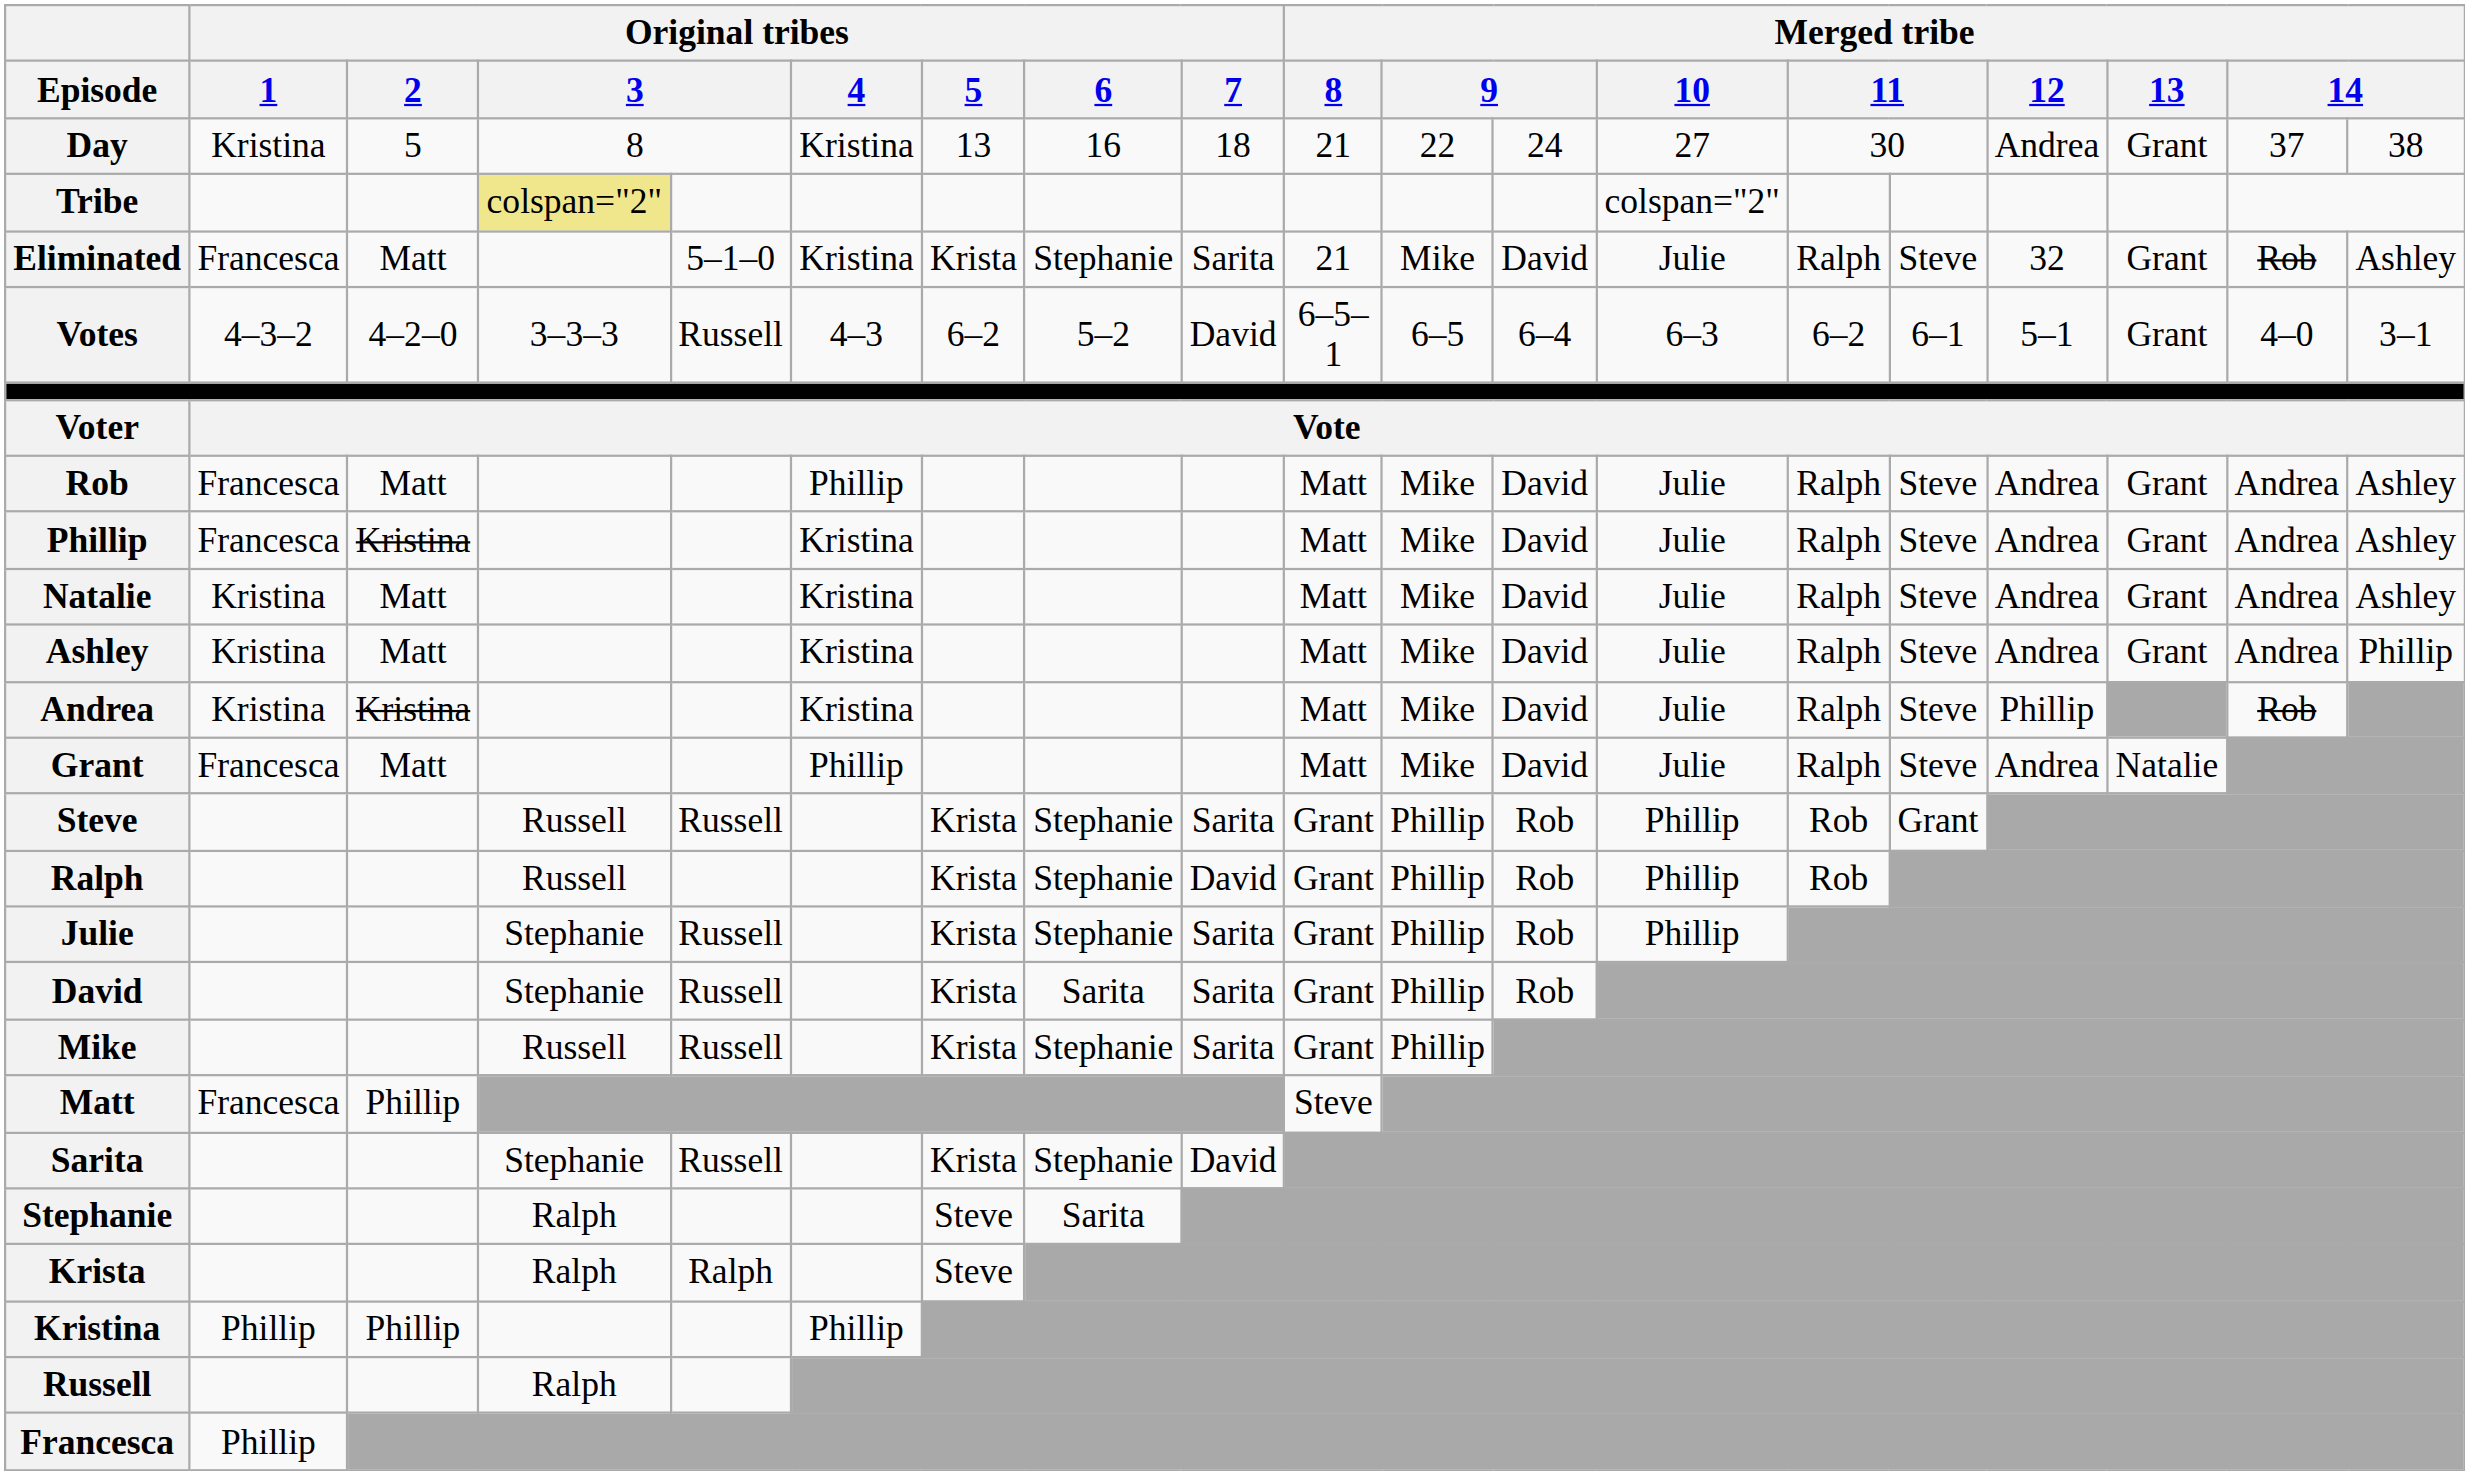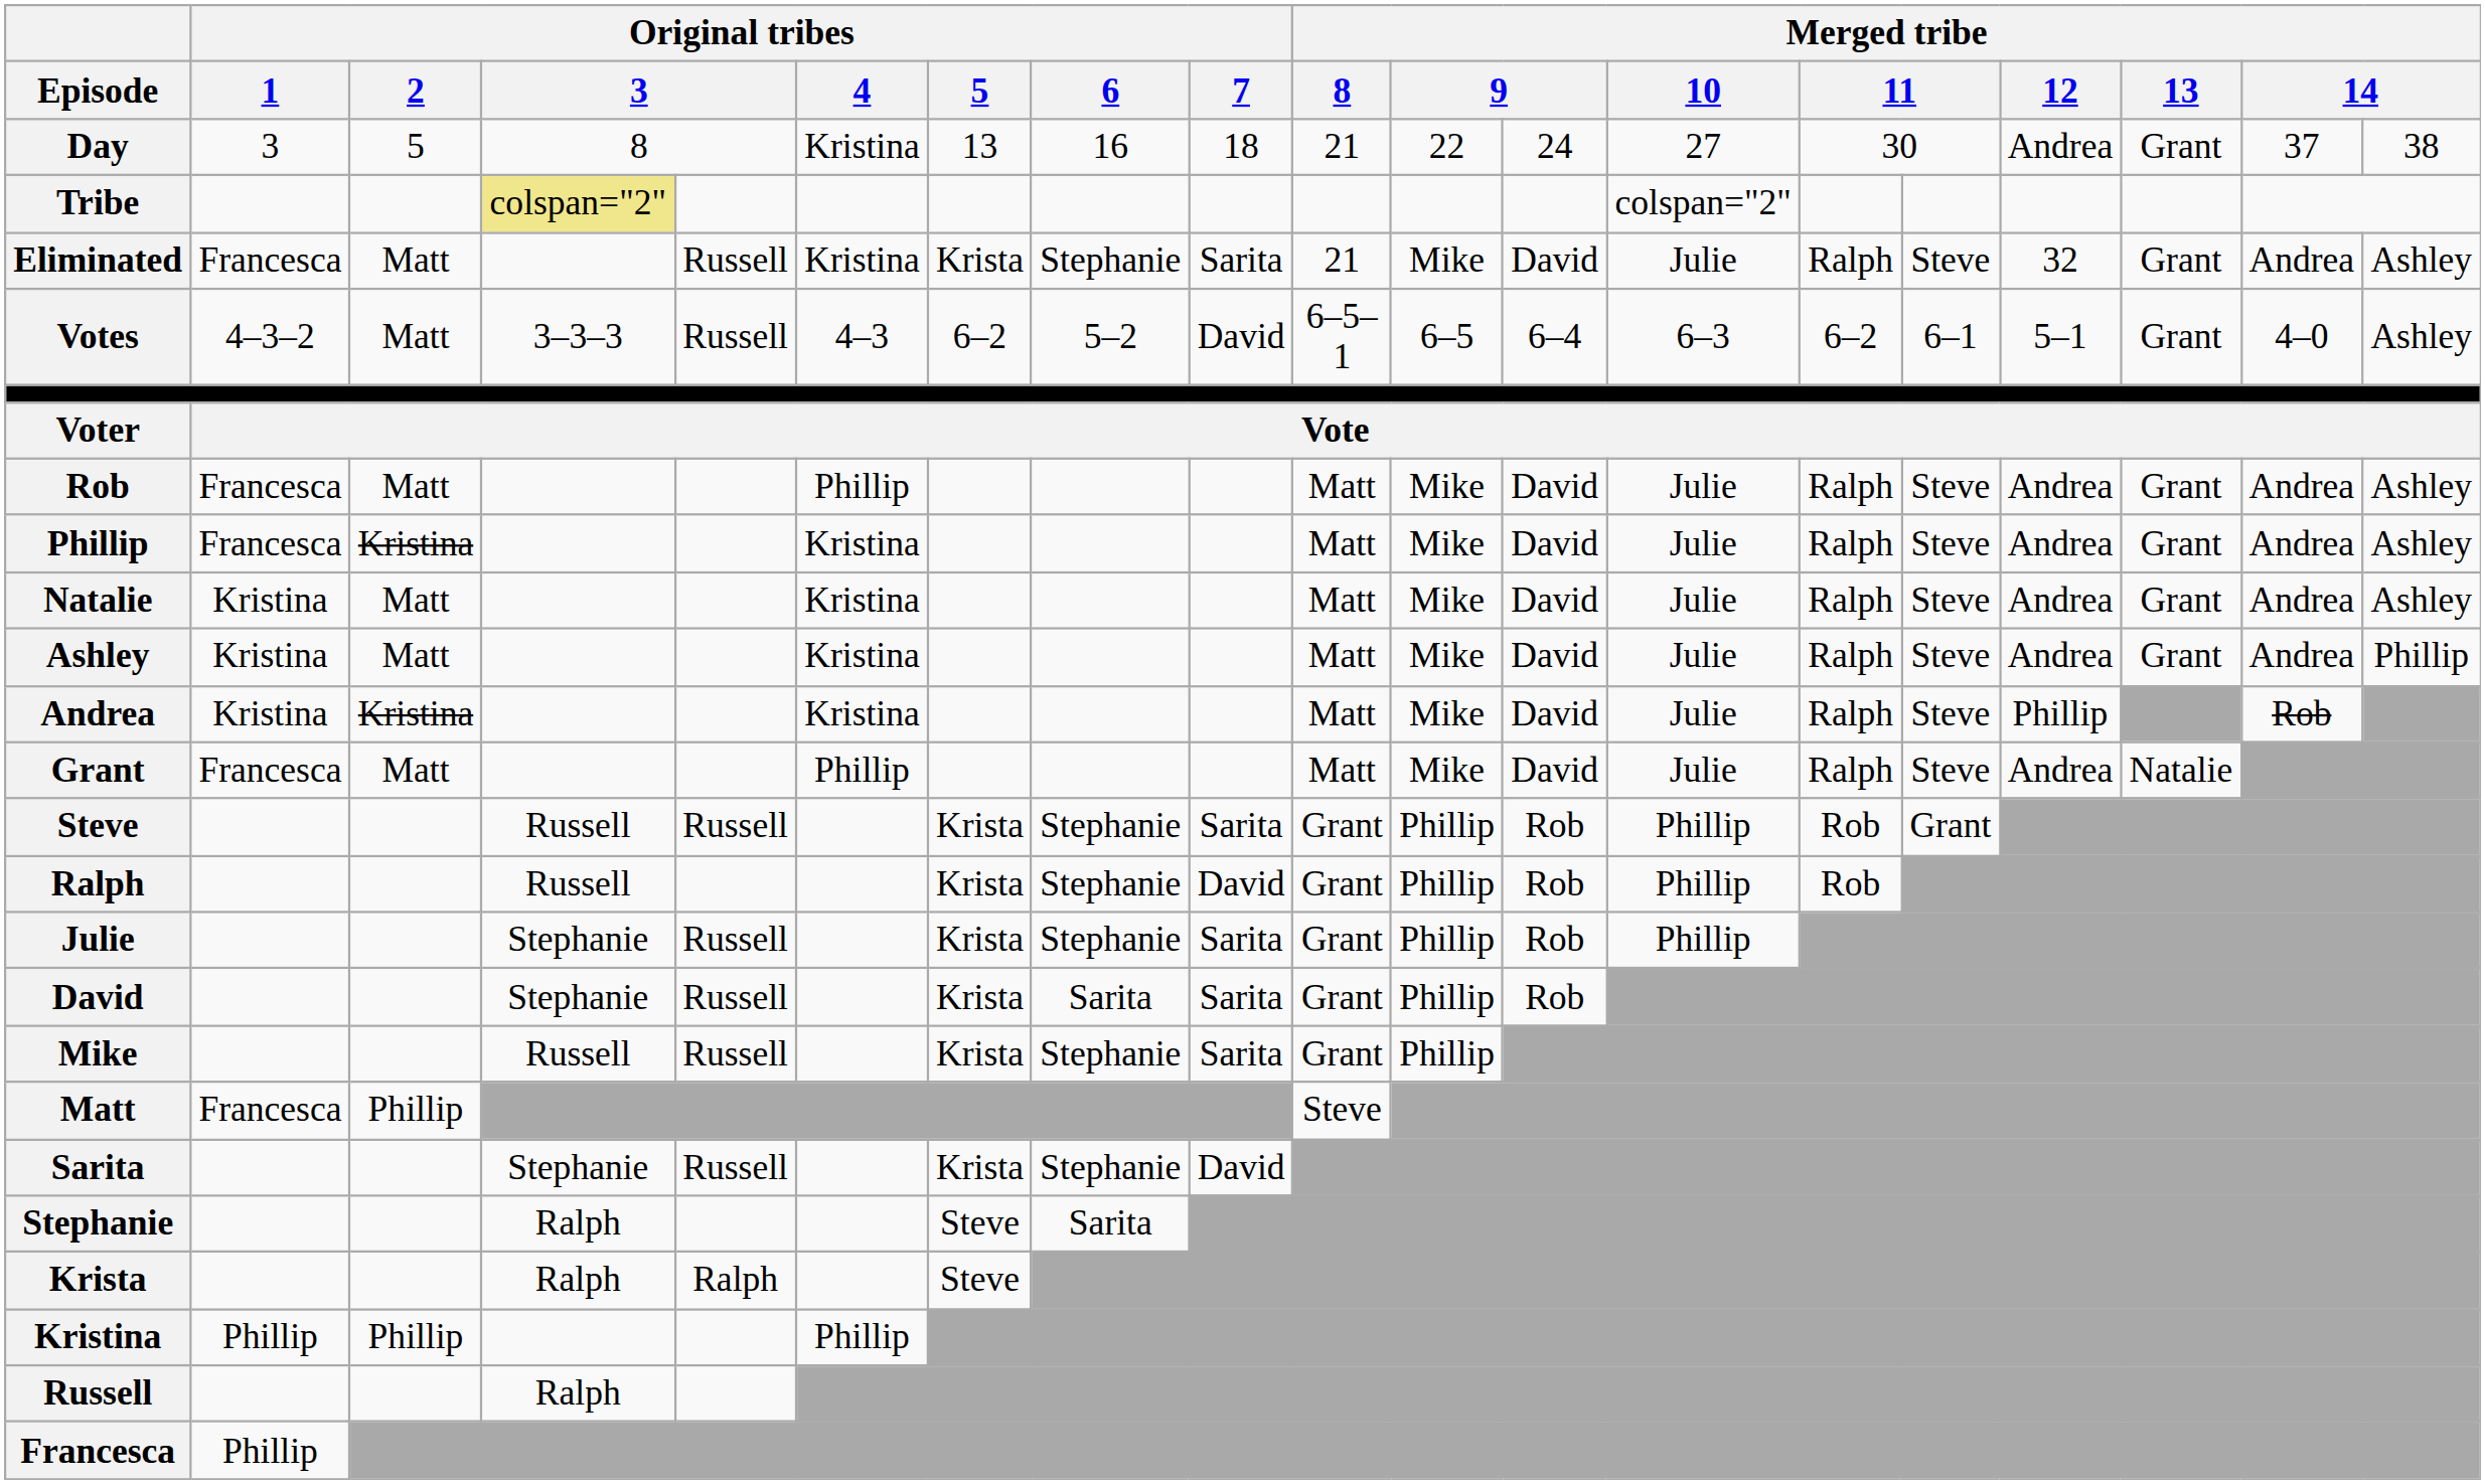Day | Original tribes / 1: Kristina -> 3
Eliminated | column 5: 5–1–0 -> Russell
Eliminated | column 18: Rob -> Andrea
Votes | Original tribes / 2: 4–2–0 -> Matt
Votes | column 19: 3–1 -> Ashley
